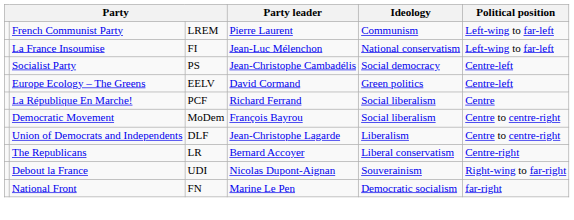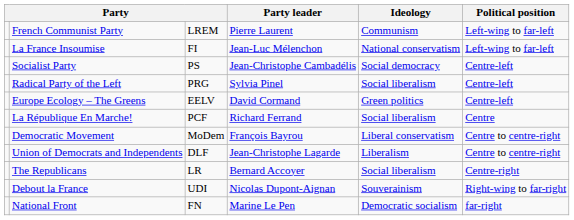+ row: Radical Party of the Left | PRG | Sylvia Pinel | Social liberalism | Centre-left
Democratic Movement | Ideology: Social liberalism -> Liberal conservatism
The Republicans | Ideology: Liberal conservatism -> Social liberalism
